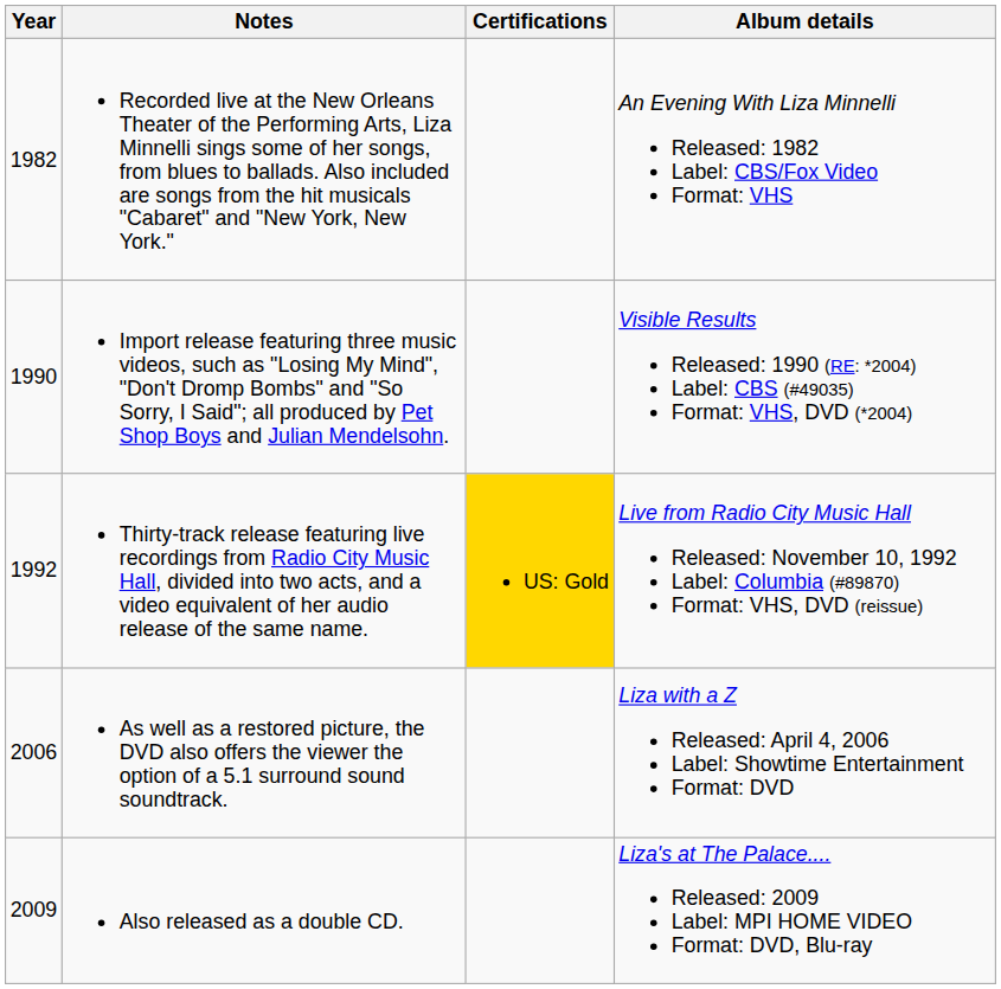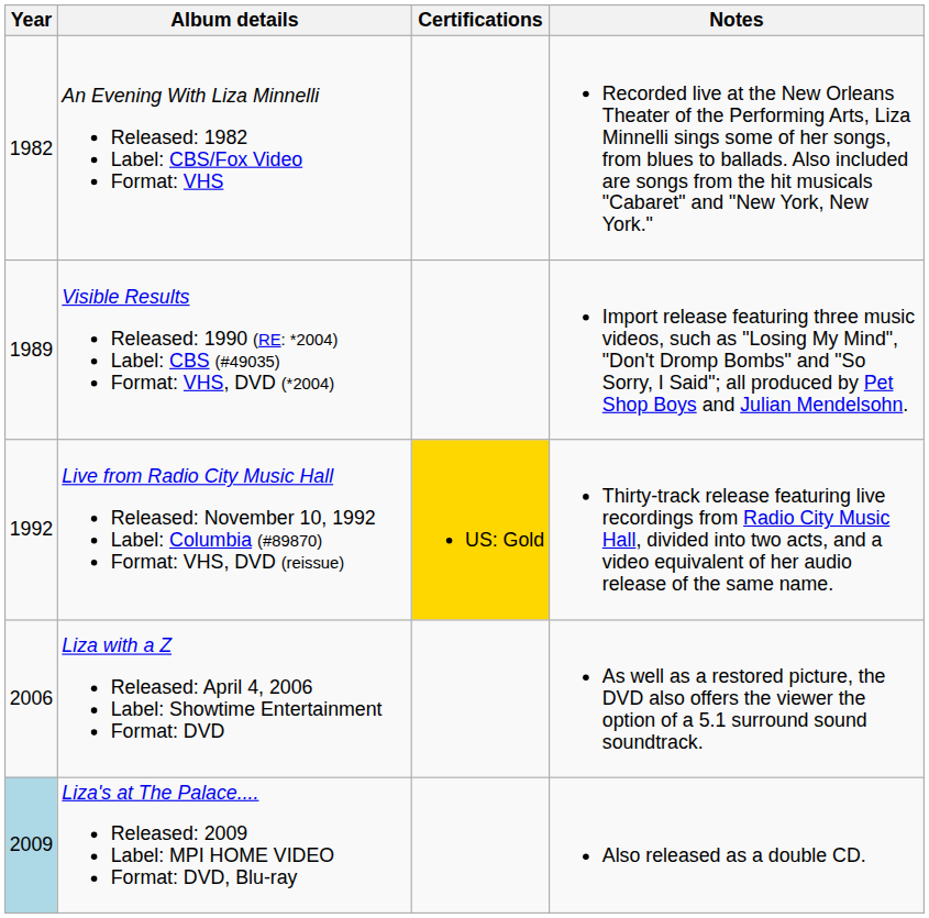columns swapped: Album details <-> Notes
row 3 | Year: 1990 -> 1989
row 6 | Year: no background -> lightblue background
